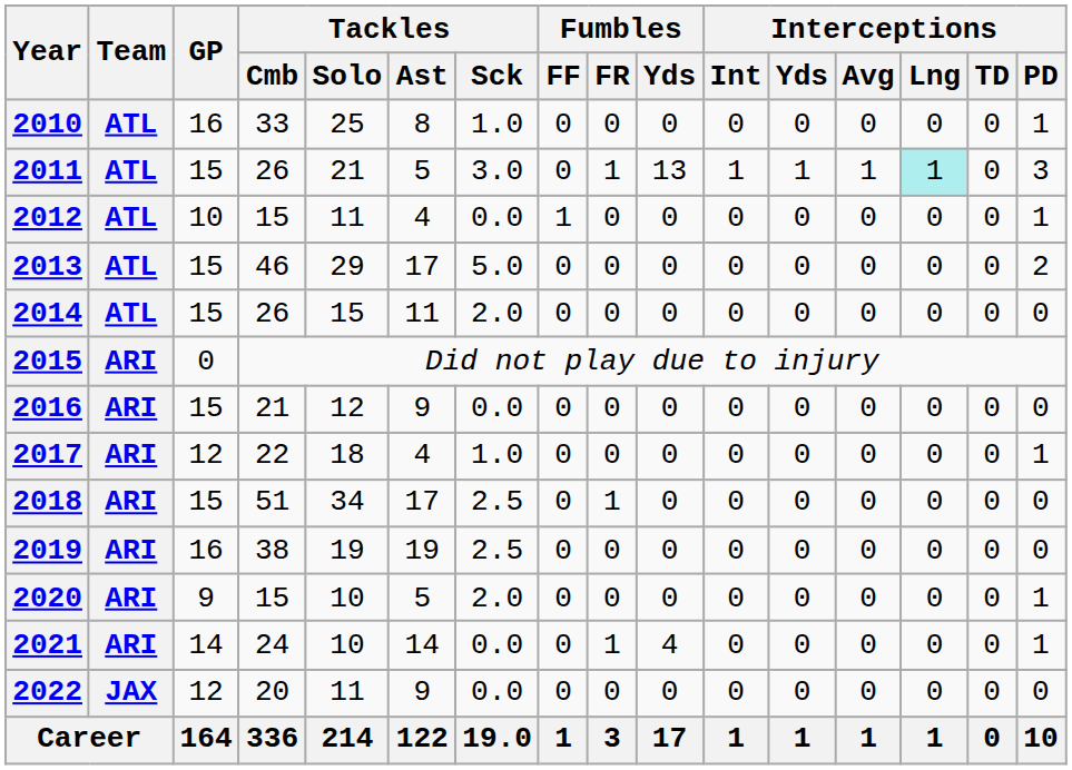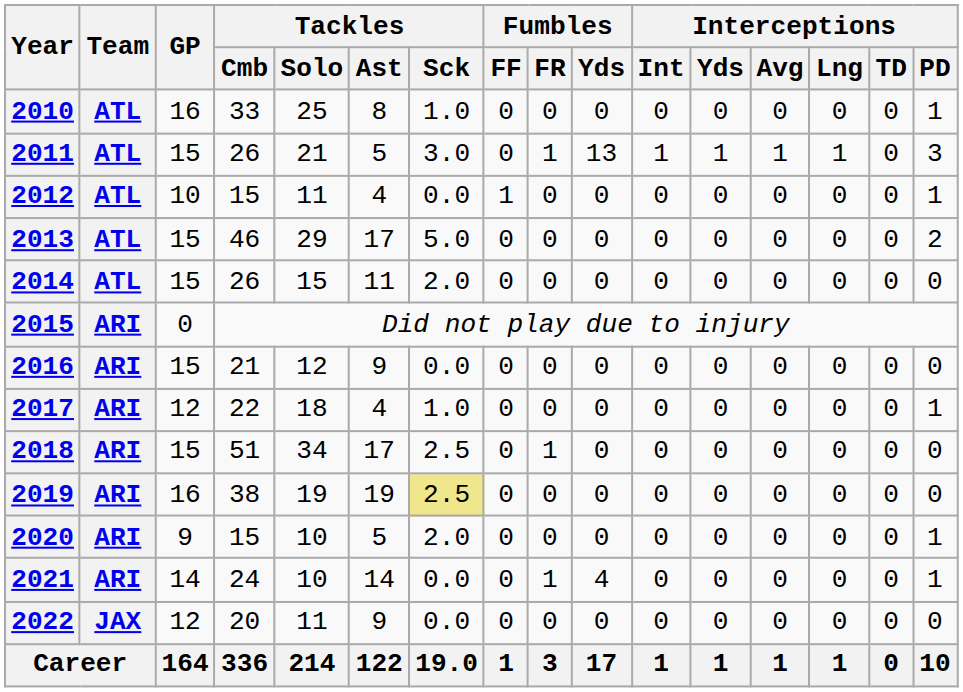2011 | Interceptions / Lng: paleturquoise background -> no background
2019 | Tackles / Sck: no background -> khaki background
